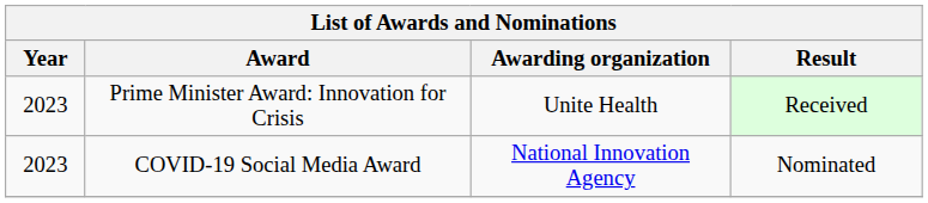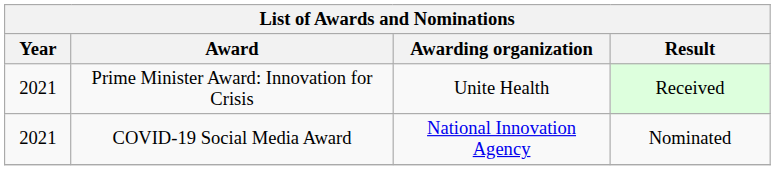Prime Minister Award: Innovation for Crisis | Year: 2023 -> 2021
COVID-19 Social Media Award | Year: 2023 -> 2021
